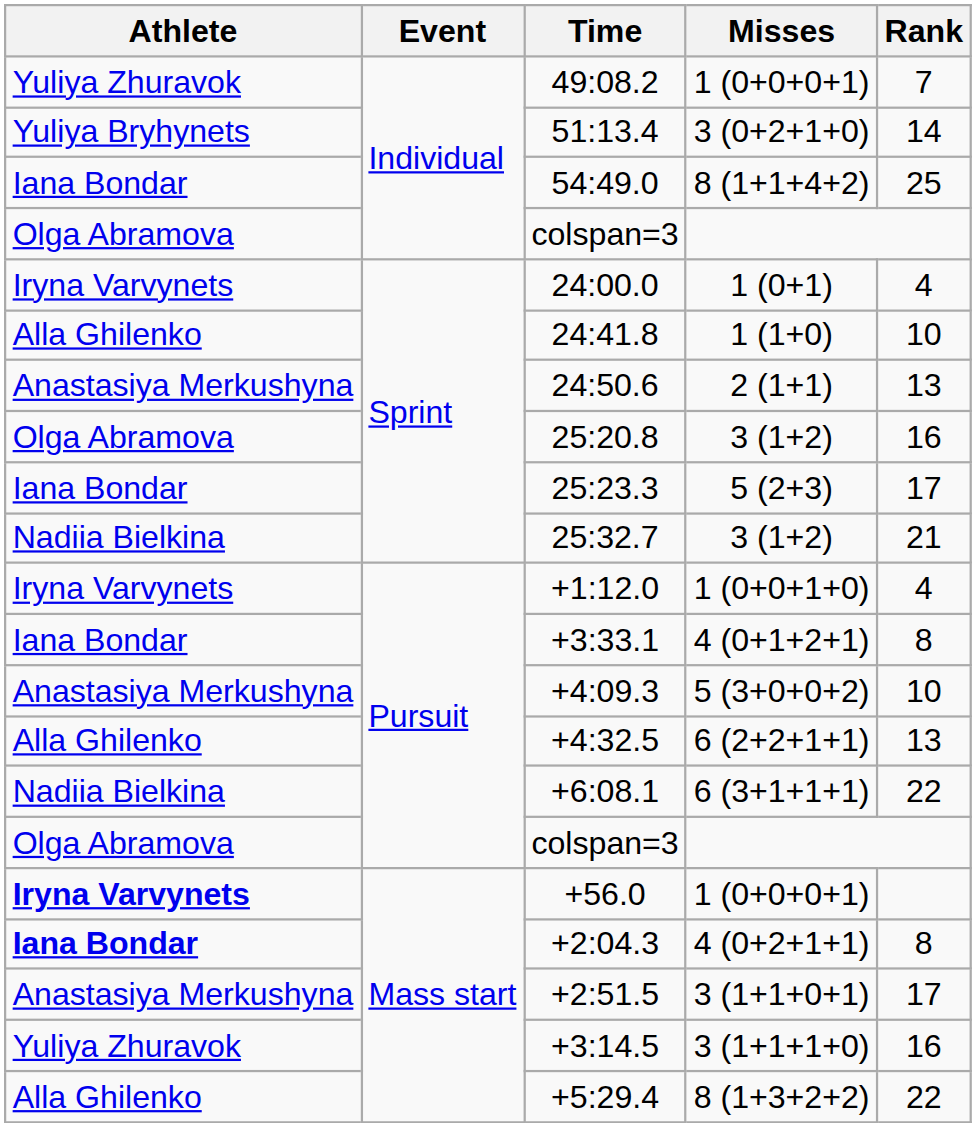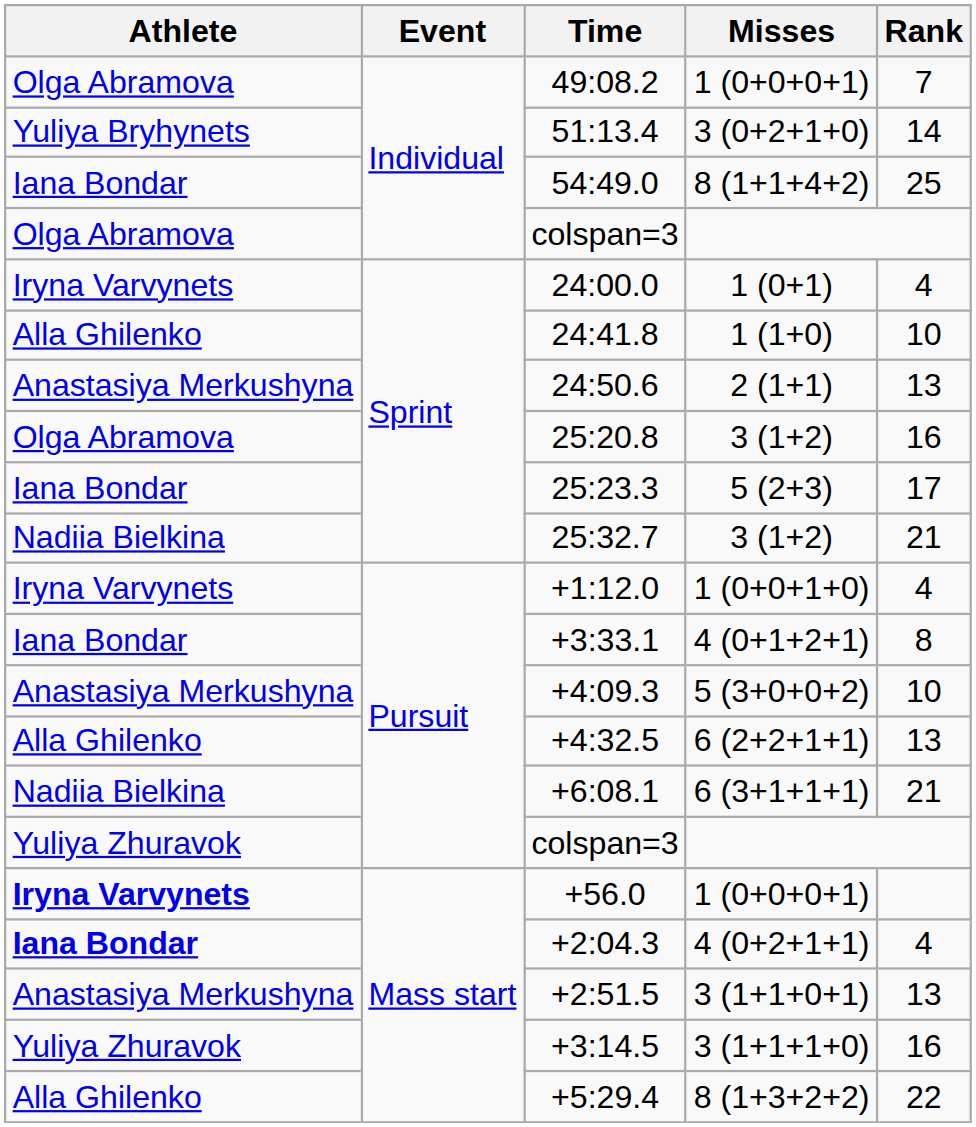49:08.2 | Athlete: Yuliya Zhuravok -> Olga Abramova
+6:08.1 | Rank: 22 -> 21
Pursuit / colspan=3 | Athlete: Olga Abramova -> Yuliya Zhuravok
+2:04.3 | Rank: 8 -> 4
+2:51.5 | Rank: 17 -> 13
